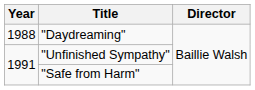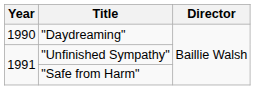"Daydreaming" | Year: 1988 -> 1990
